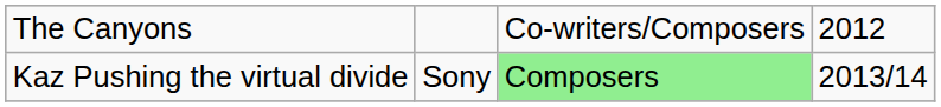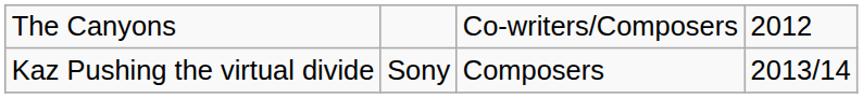Kaz Pushing the virtual divide | column 3: lightgreen background -> no background
